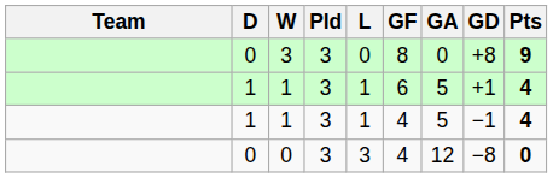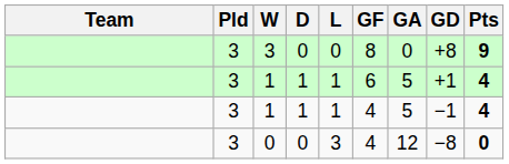columns swapped: Pld <-> D
